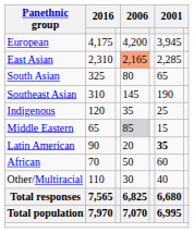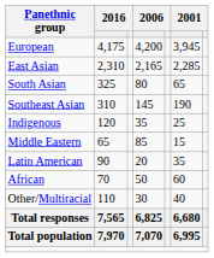East Asian | column 4: lightsalmon background -> no background
Middle Eastern | column 4: lightgrey background -> no background
Latin American | column 6: bold -> normal
